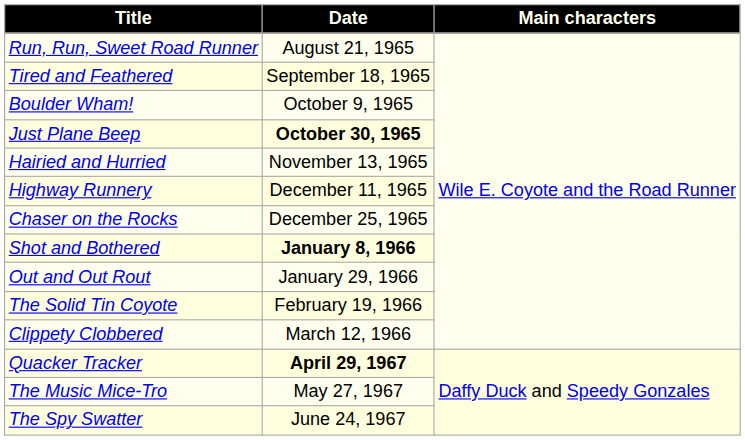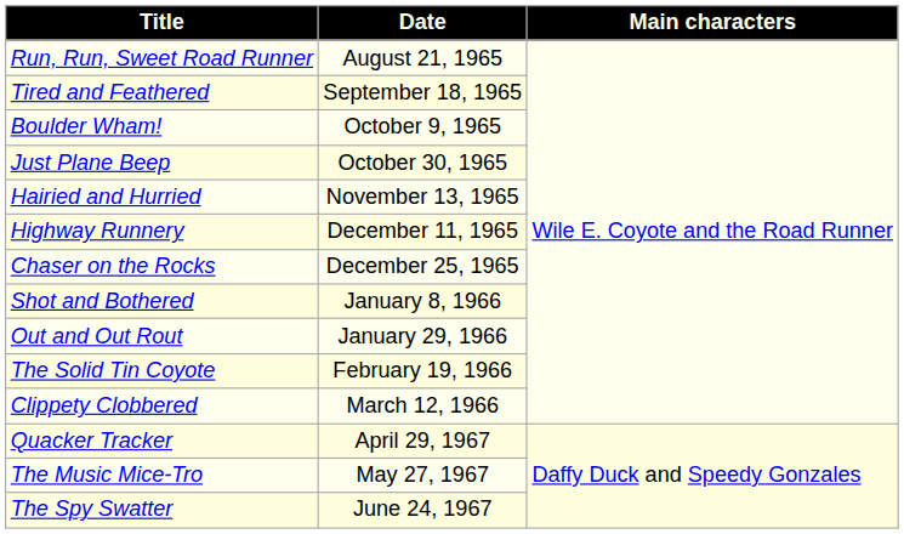Just Plane Beep | Date: bold -> normal
Shot and Bothered | Date: bold -> normal
Quacker Tracker | Date: bold -> normal
